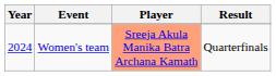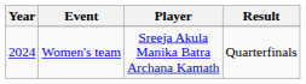Women's team | Player: lightsalmon background -> no background
